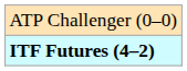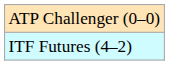row 2 | column 1: bold -> normal
